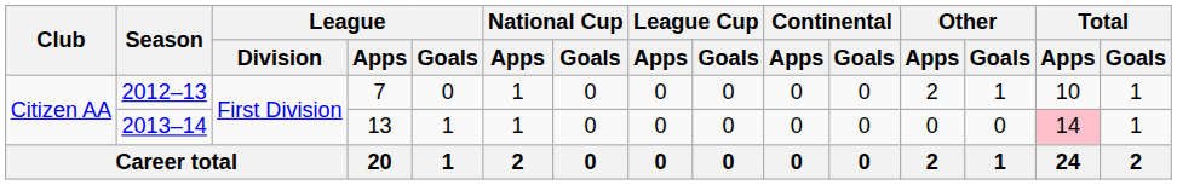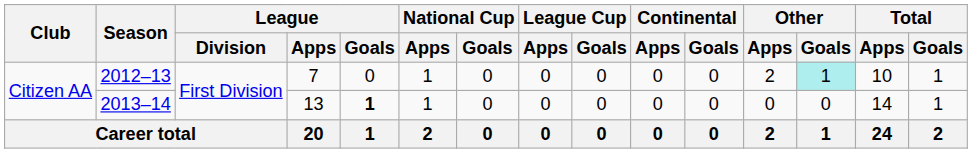2012–13 | Other / Goals: no background -> paleturquoise background
2013–14 | League / Goals: normal -> bold
2013–14 | Total / Apps: pink background -> no background
